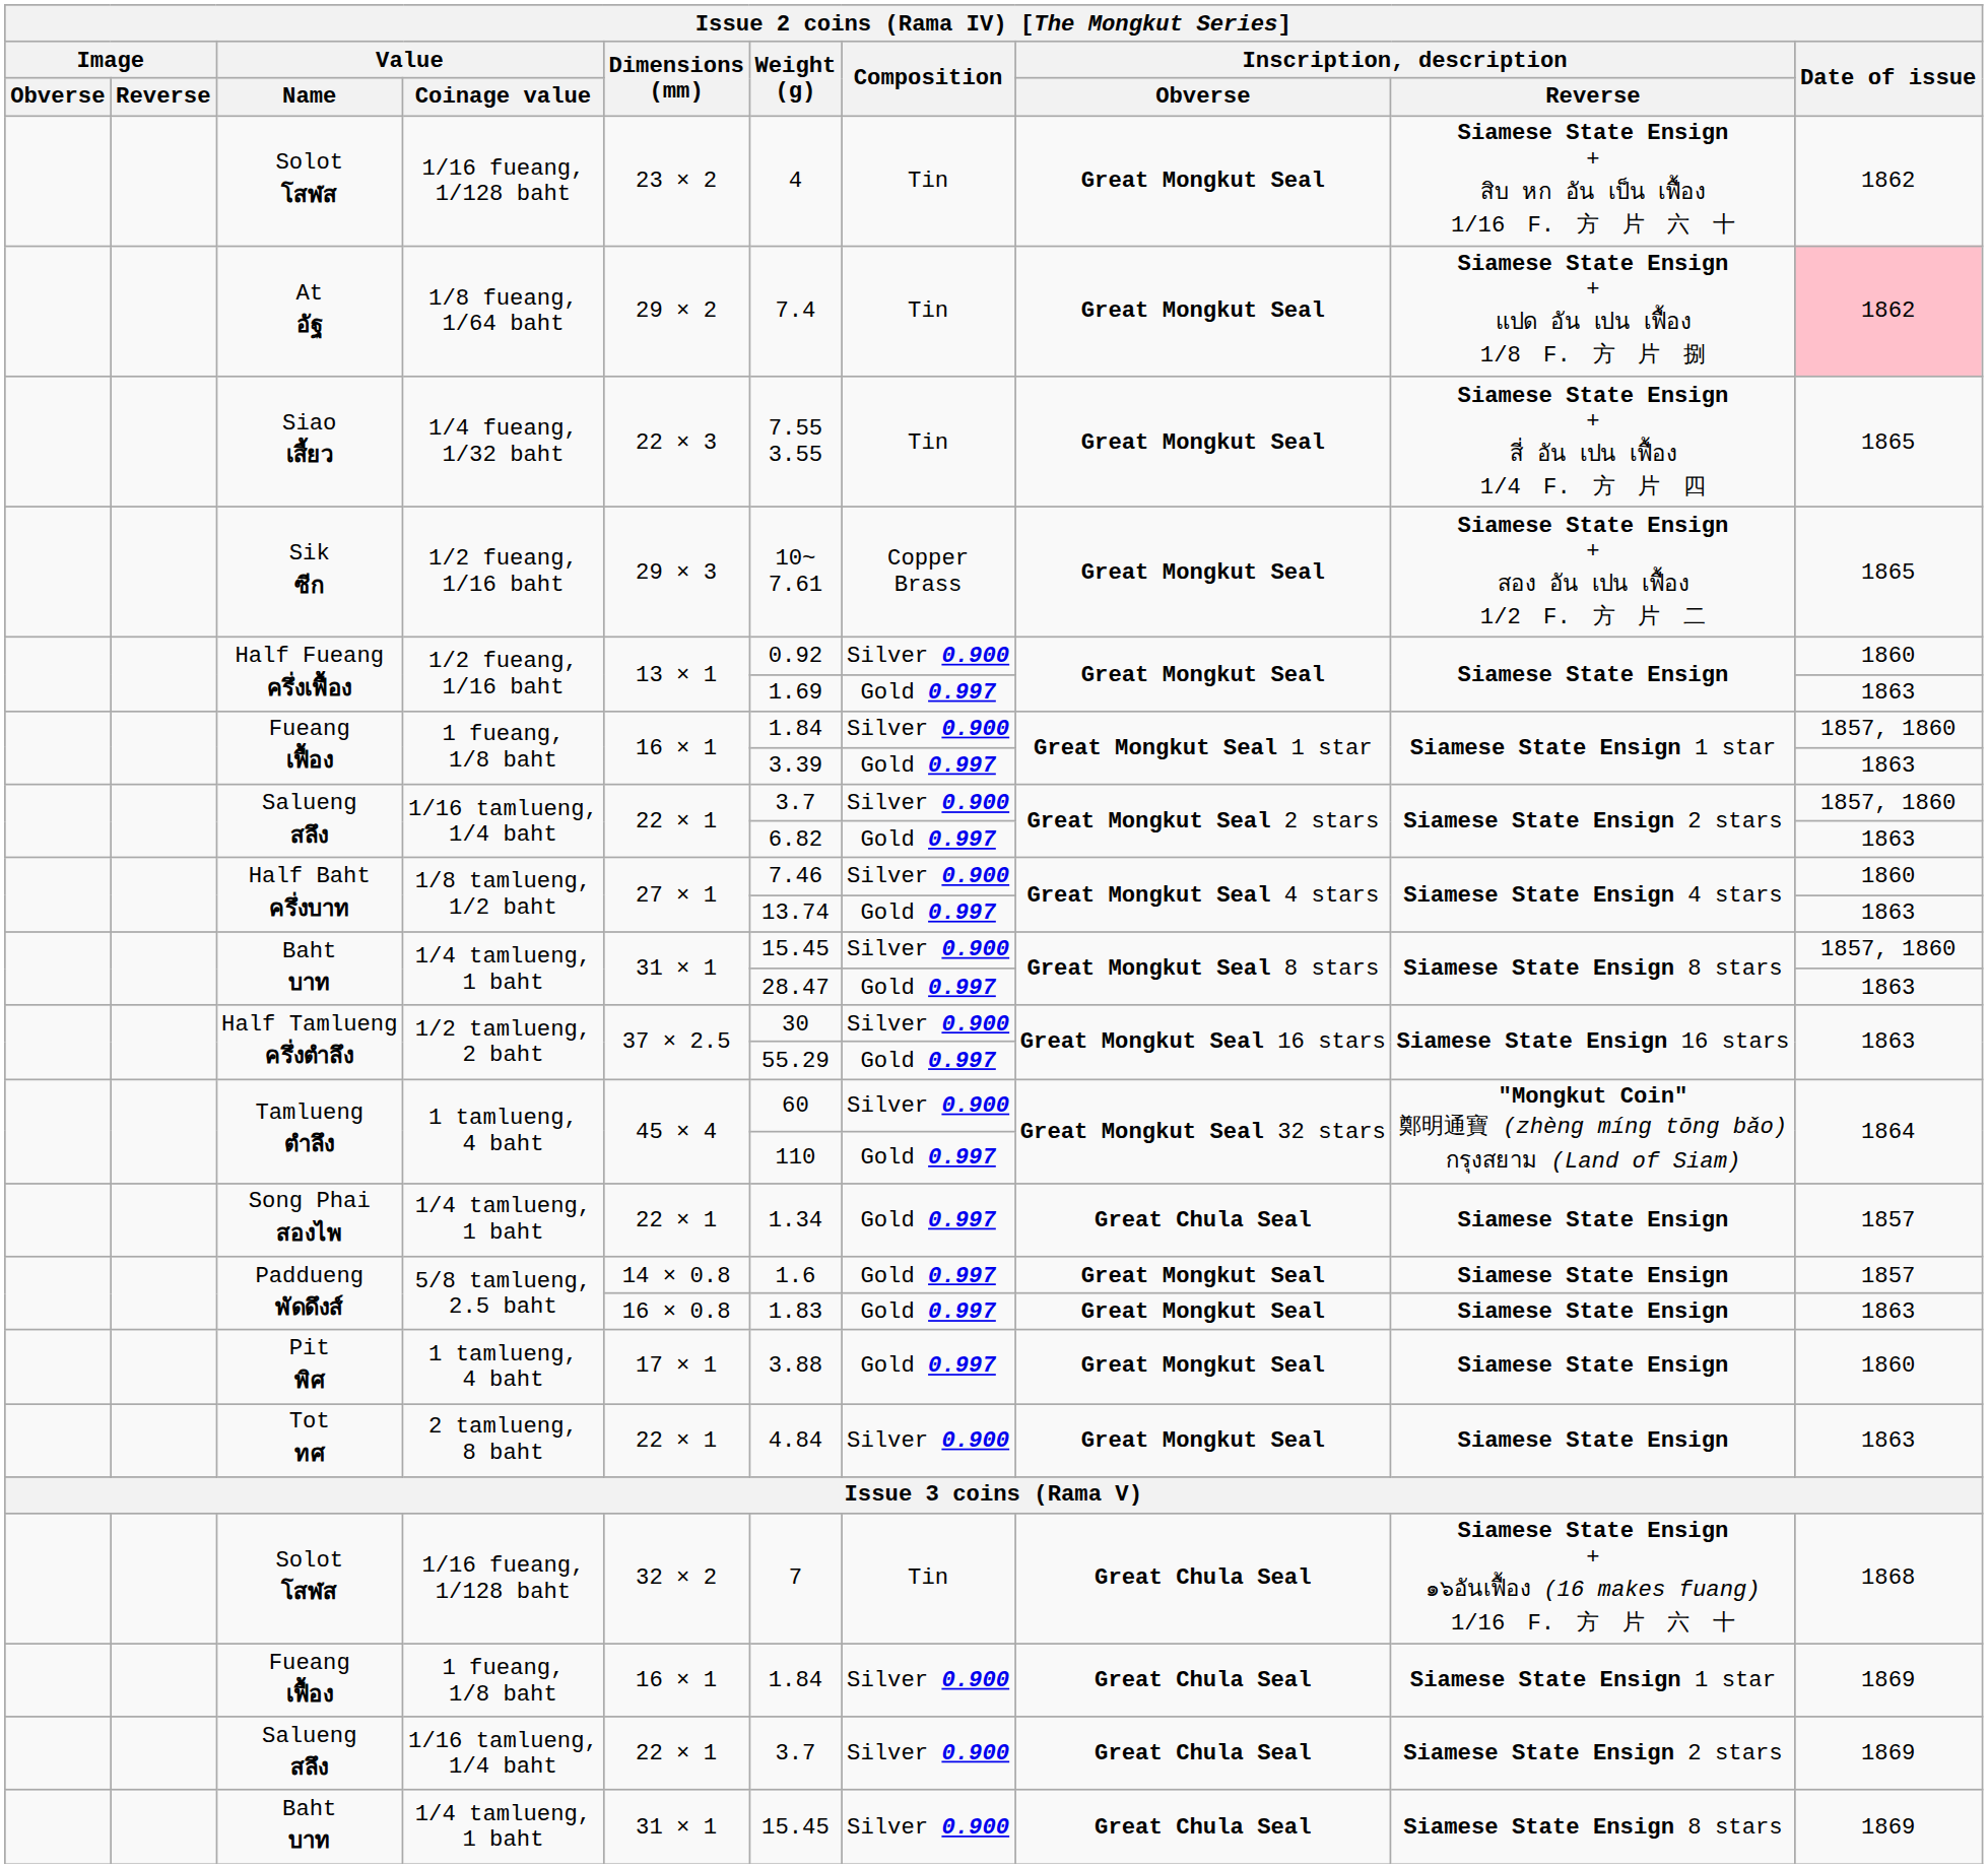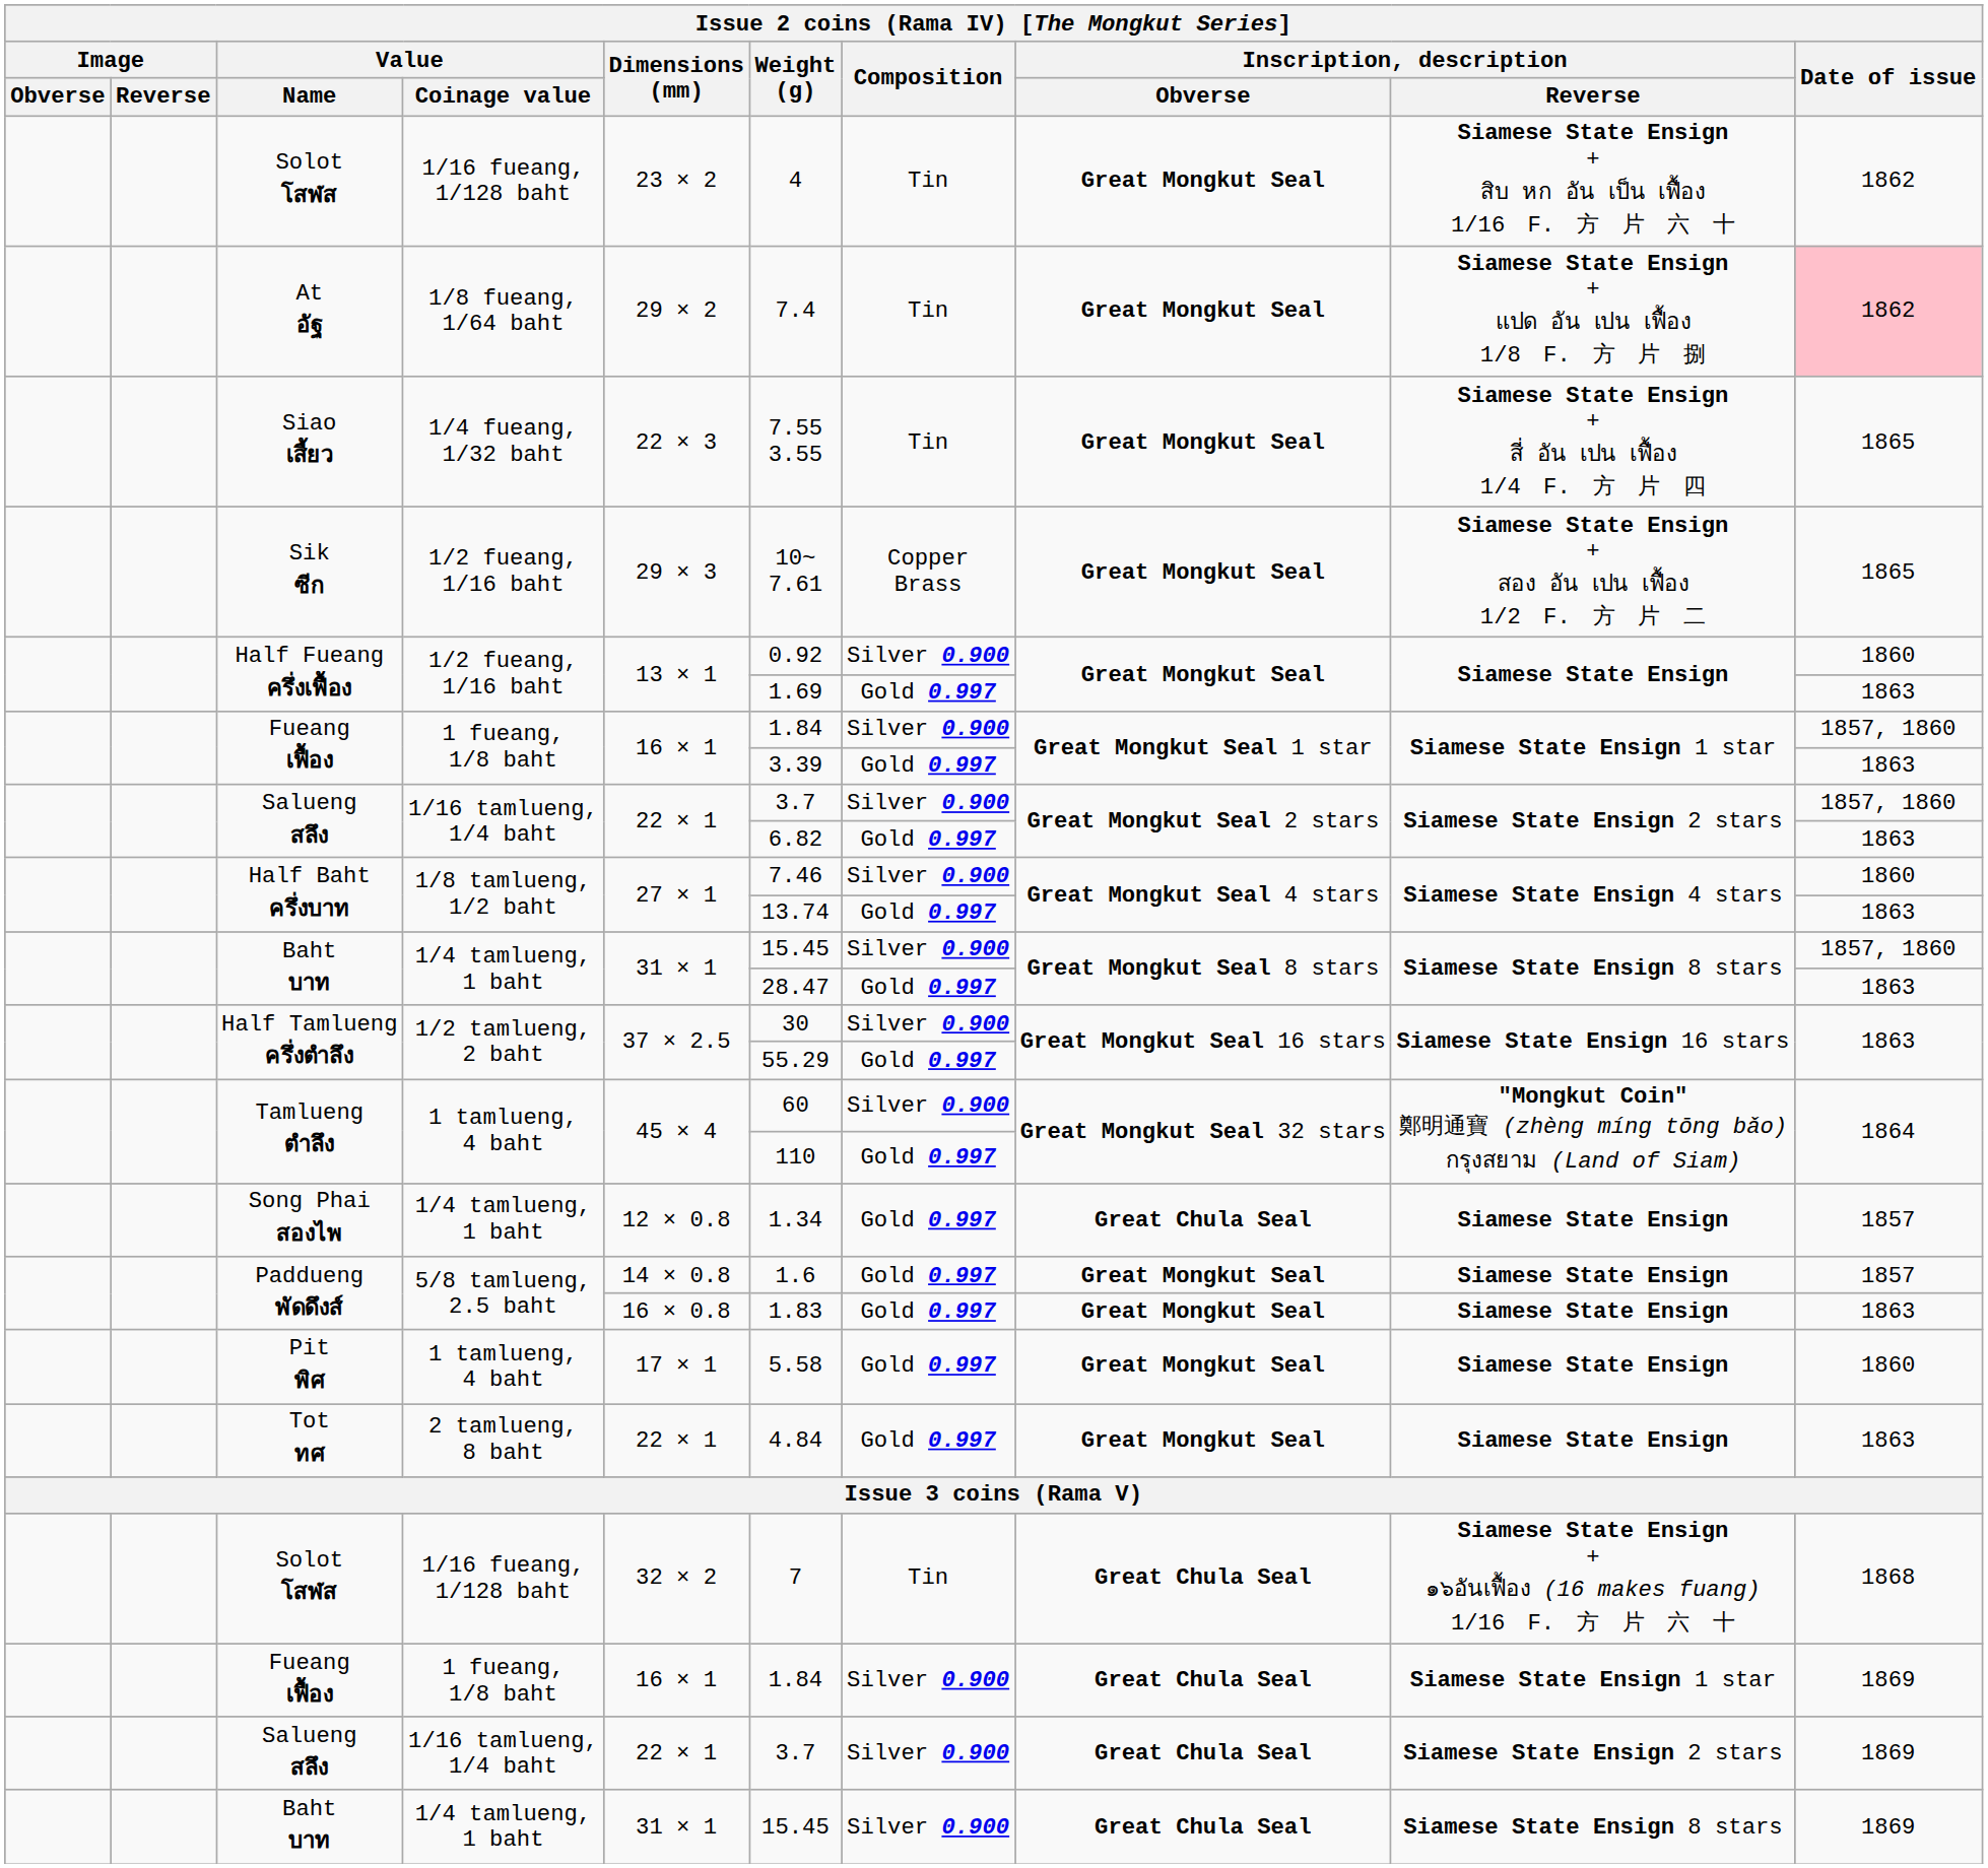Song Phai สองไพ | Dimensions (mm): 22 × 1 -> 12 × 0.8
Pit พิศ | Weight (g): 3.88 -> 5.58
Tot ทศ | Composition: Silver 0.900 -> Gold 0.997
